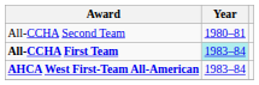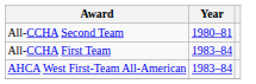row 3 | Award: bold -> normal
row 3 | Year: paleturquoise background -> no background
row 4 | Award: bold -> normal
